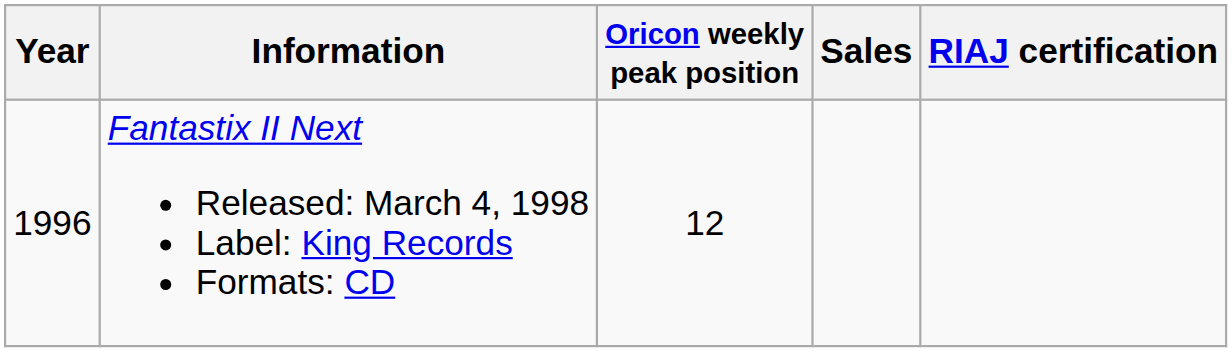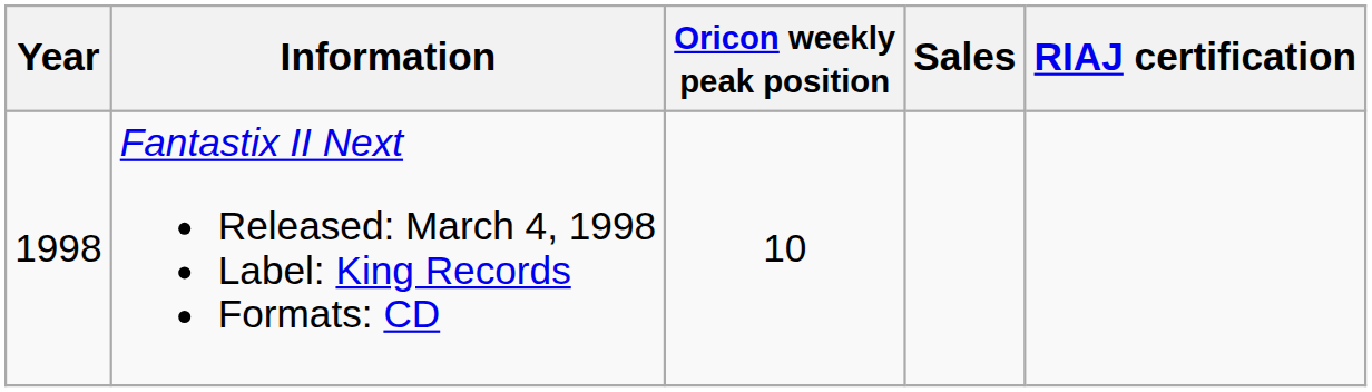row 2 | Year: 1996 -> 1998
row 2 | Oricon weekly peak position: 12 -> 10
